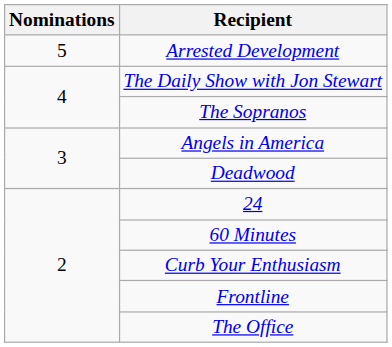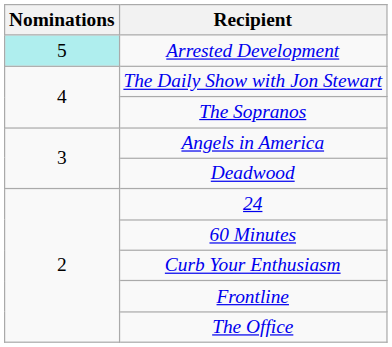Arrested Development | Nominations: no background -> paleturquoise background
